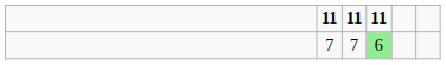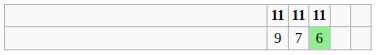row 2 | column 2: 7 -> 9
